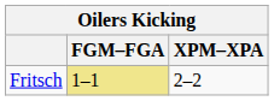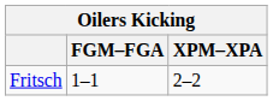Fritsch | FGM–FGA: khaki background -> no background
